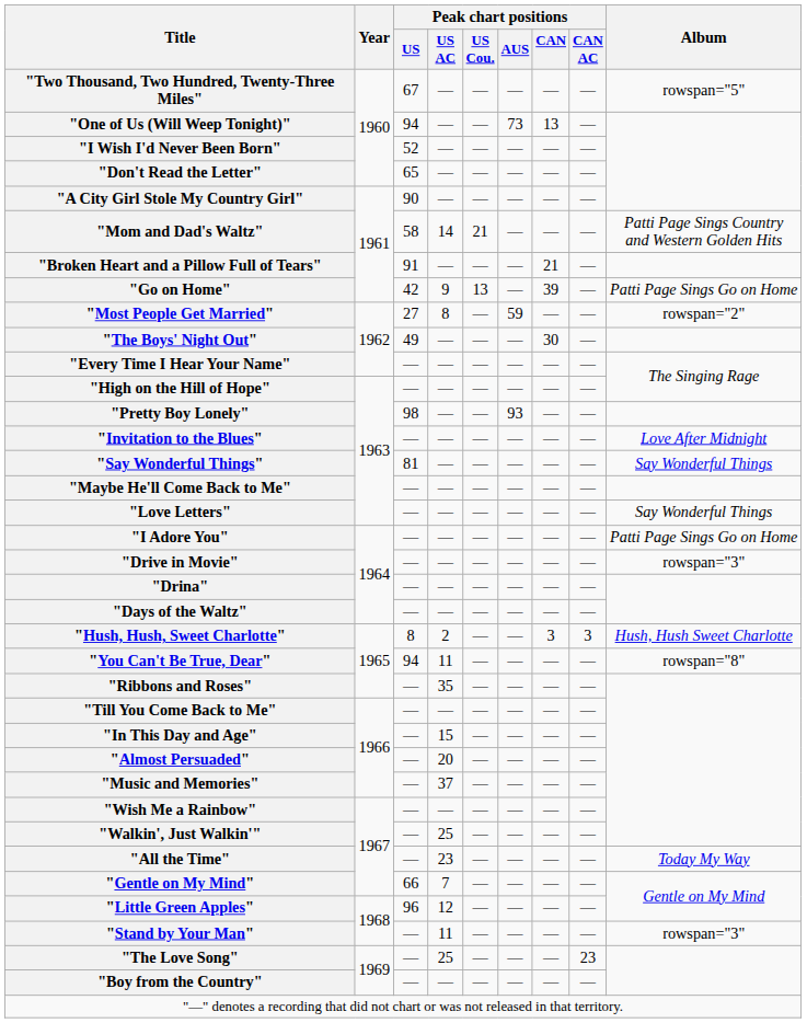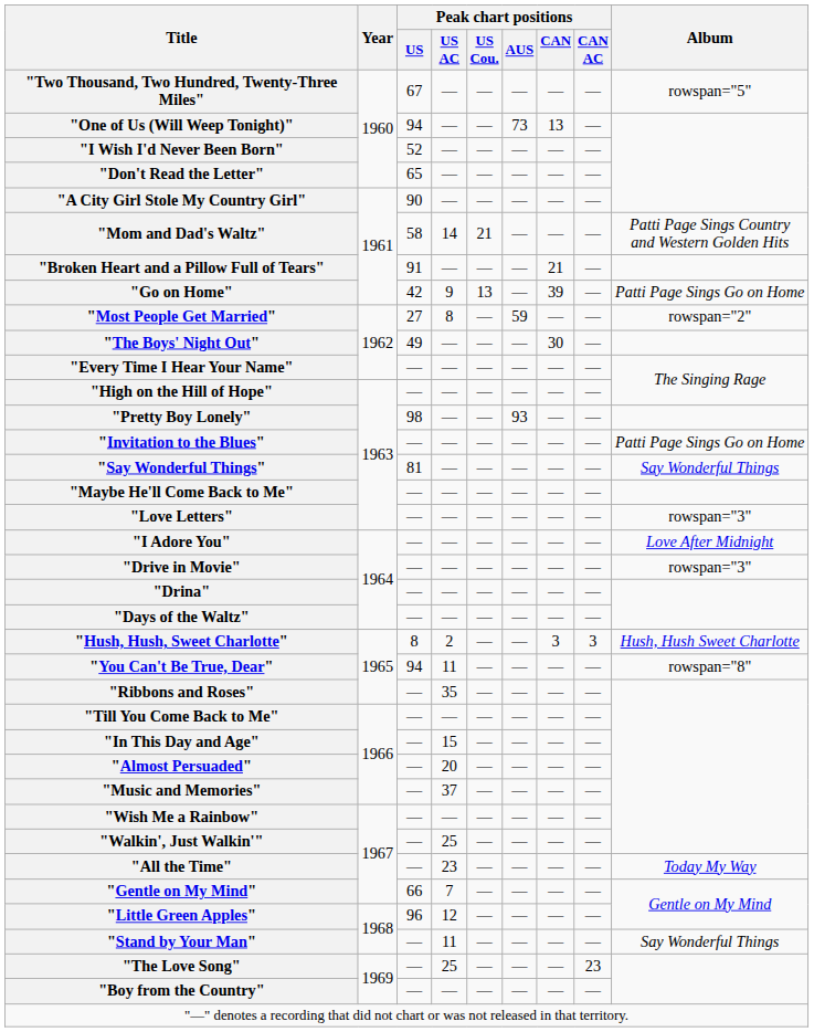"Invitation to the Blues" | Album: Love After Midnight -> Patti Page Sings Go on Home
"Love Letters" | Album: Say Wonderful Things -> rowspan="3"
"I Adore You" | Album: Patti Page Sings Go on Home -> Love After Midnight
"Stand by Your Man" | Album: rowspan="3" -> Say Wonderful Things
